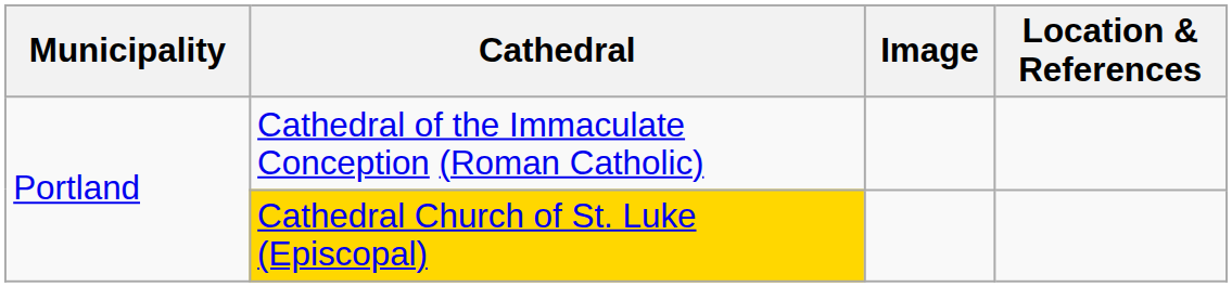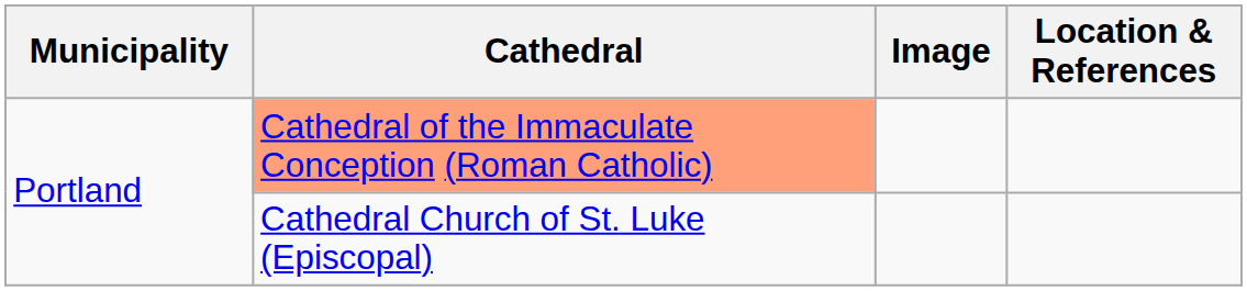Cathedral of the Immaculate Conception (Roman Catholic) | Cathedral: no background -> lightsalmon background
Cathedral Church of St. Luke (Episcopal) | Cathedral: gold background -> no background
